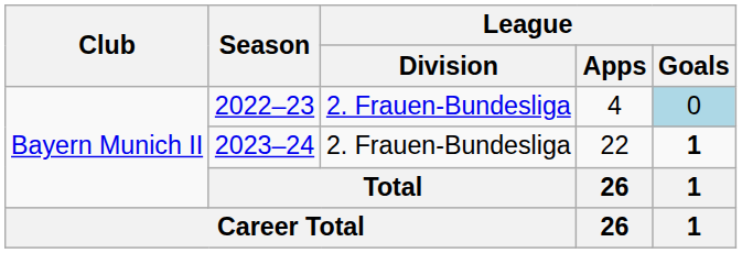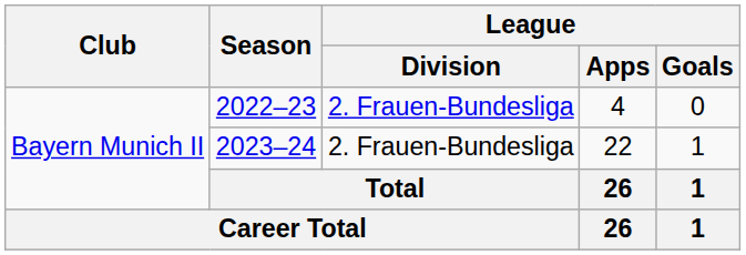2022–23 | League / Goals: lightblue background -> no background
2023–24 | League / Goals: bold -> normal
